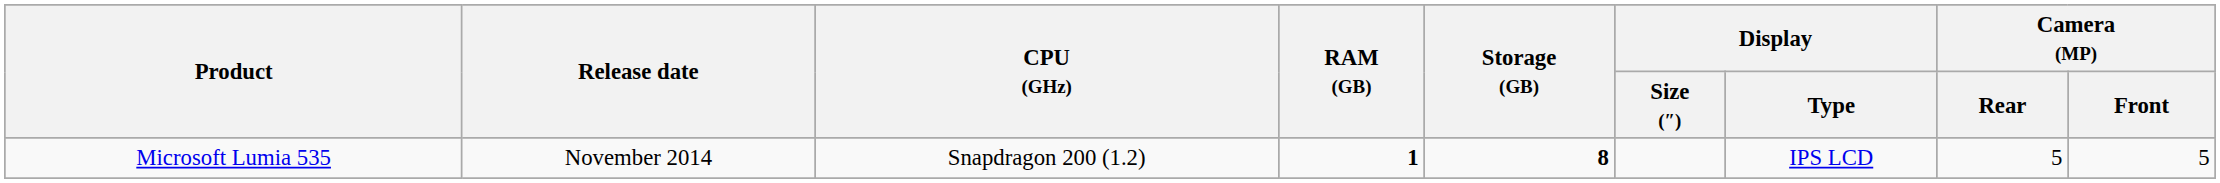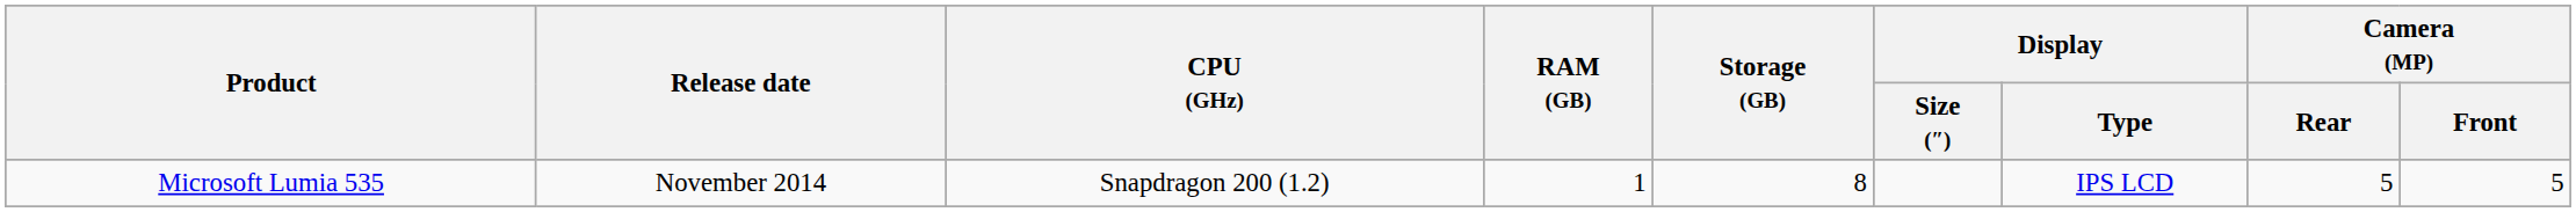Microsoft Lumia 535 | RAM (GB): bold -> normal
Microsoft Lumia 535 | Storage (GB): bold -> normal
